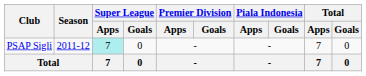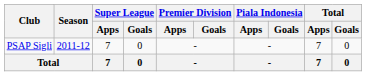PSAP Sigli | Super League / Apps: paleturquoise background -> no background
